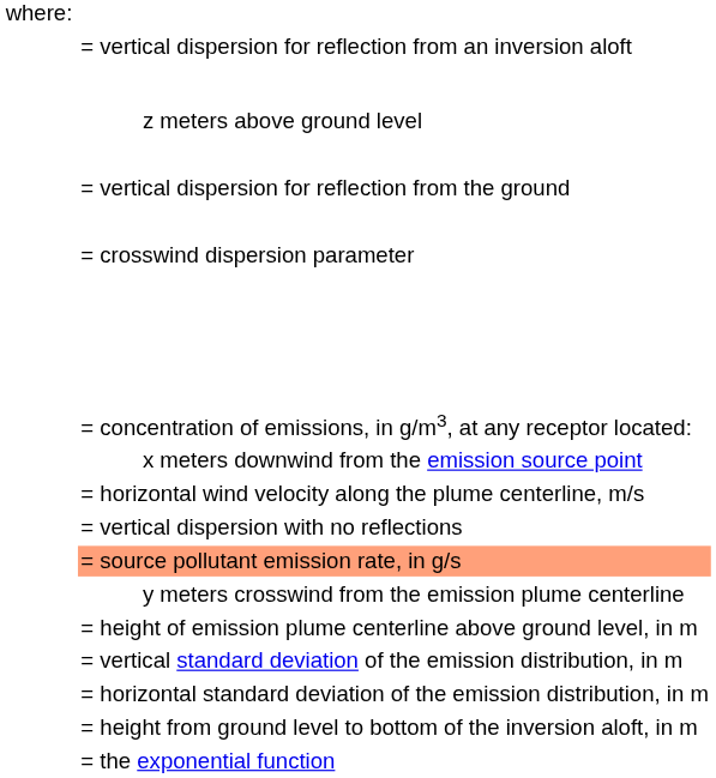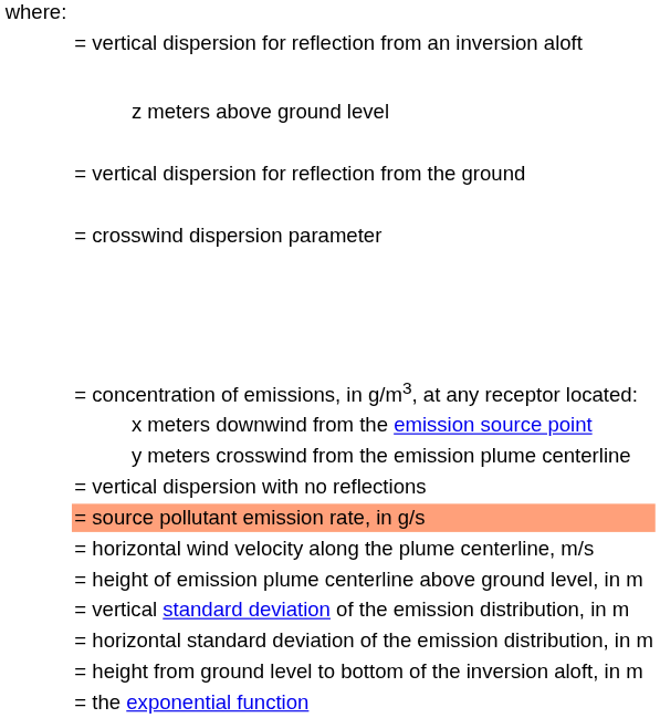row 8 | column 2: = horizontal wind velocity along the plume centerline, m/s -> y meters crosswind from the emission plume centerline
row 11 | column 2: y meters crosswind from the emission plume centerline -> = horizontal wind velocity along the plume centerline, m/s
